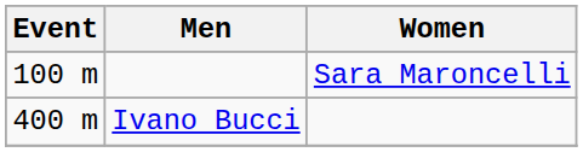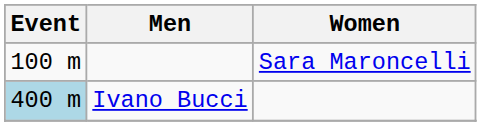Ivano Bucci | Event: no background -> lightblue background
